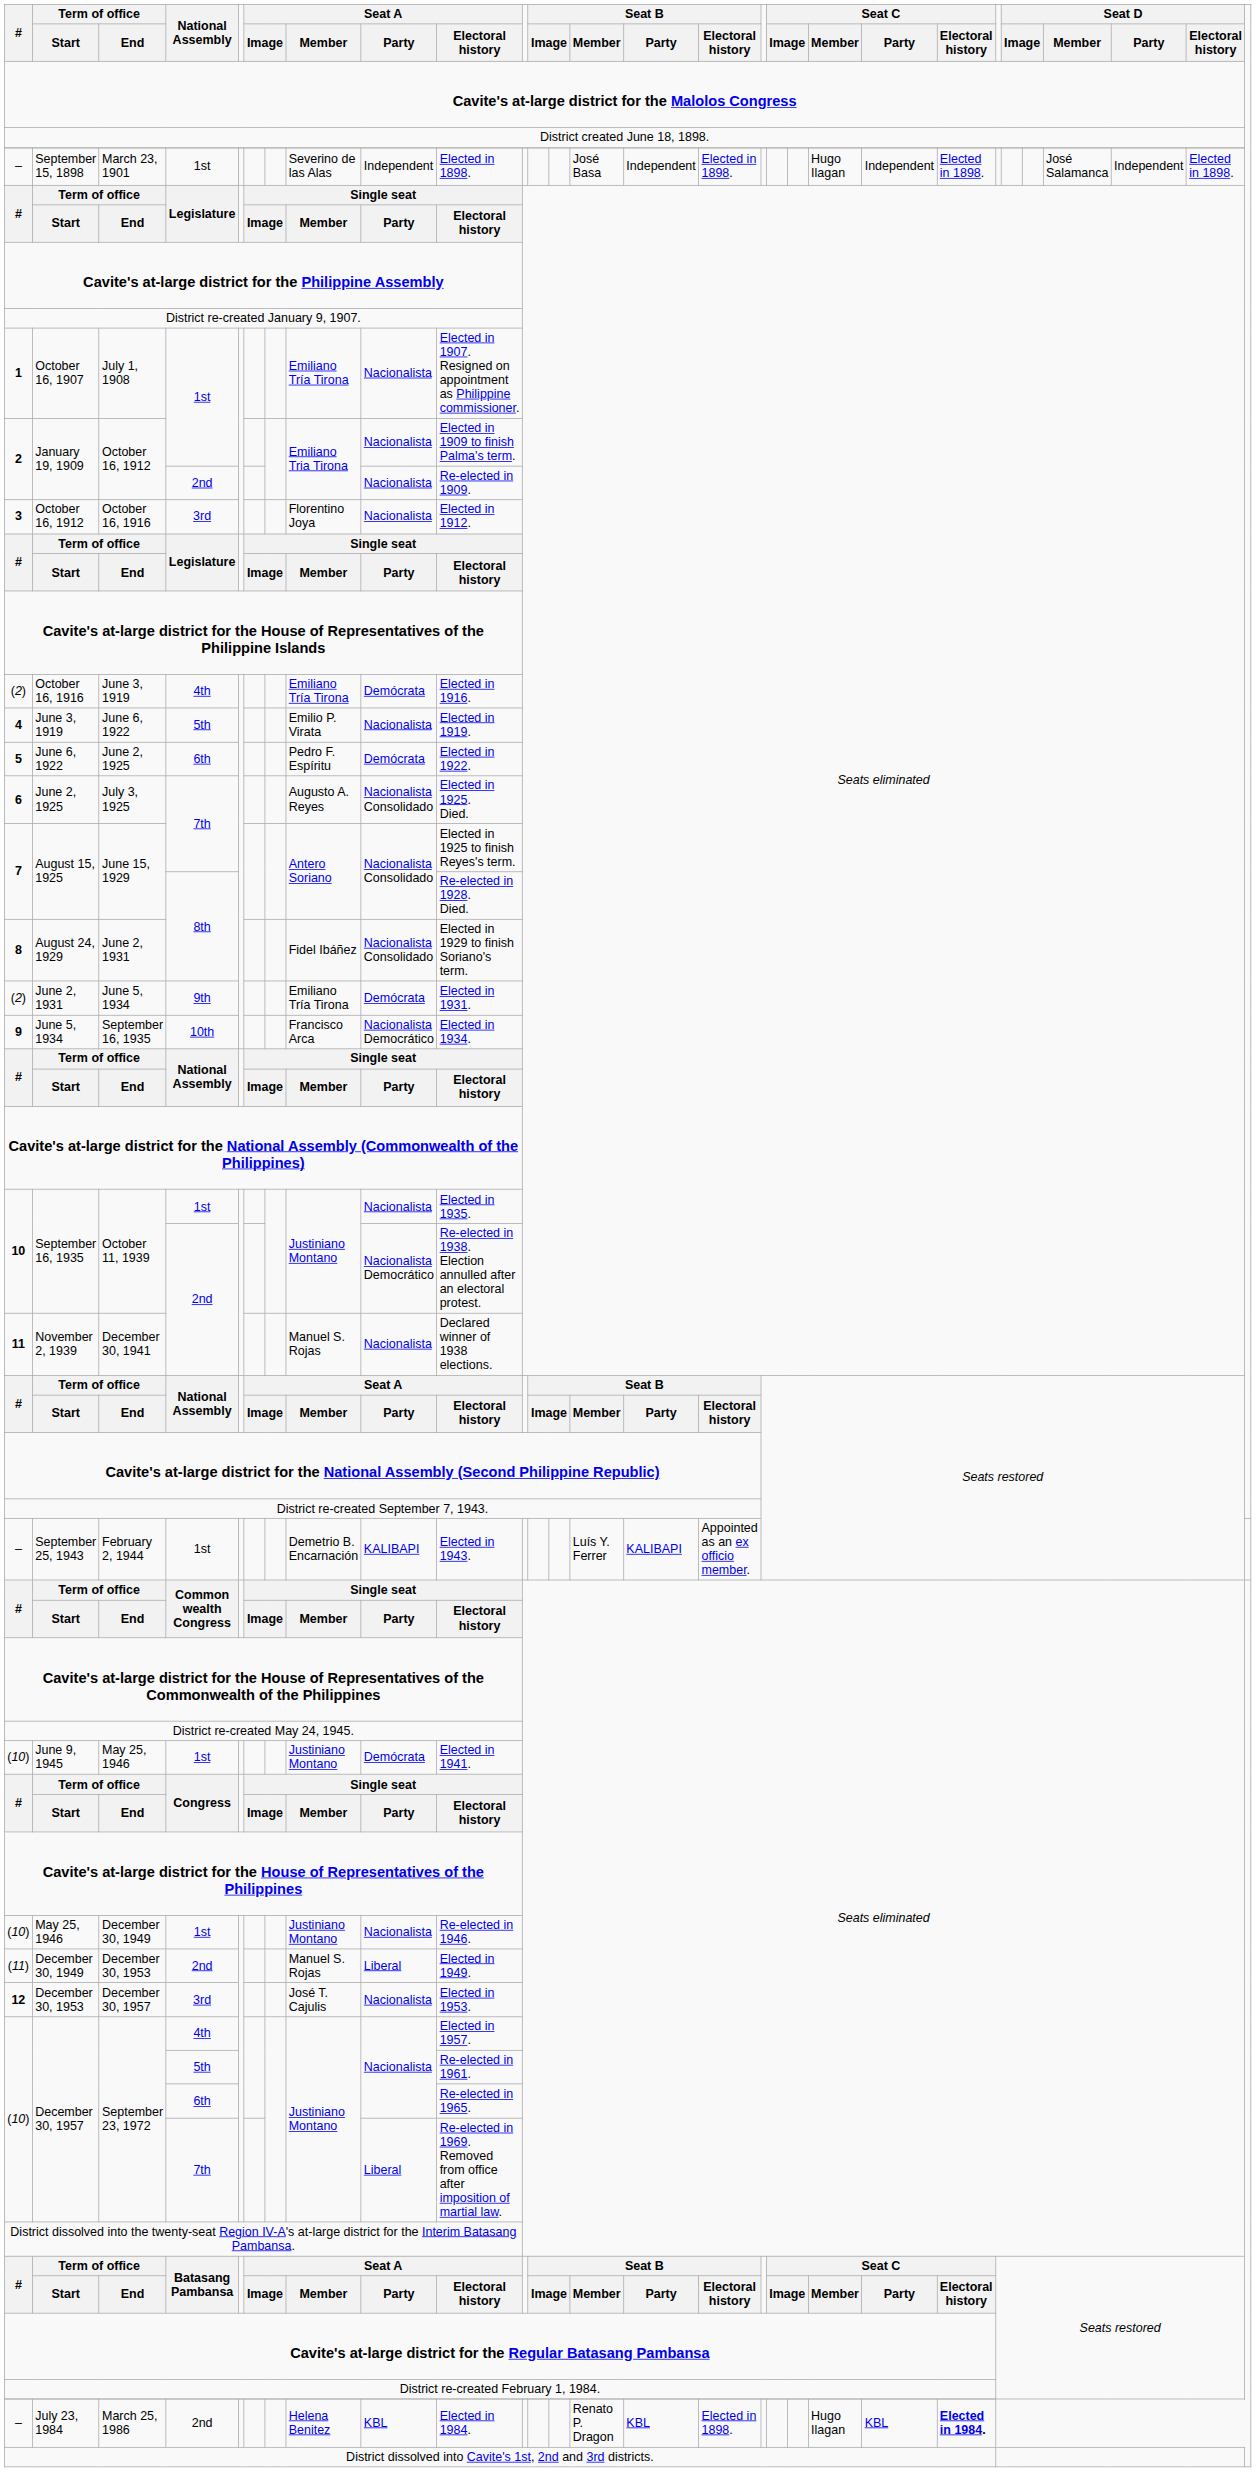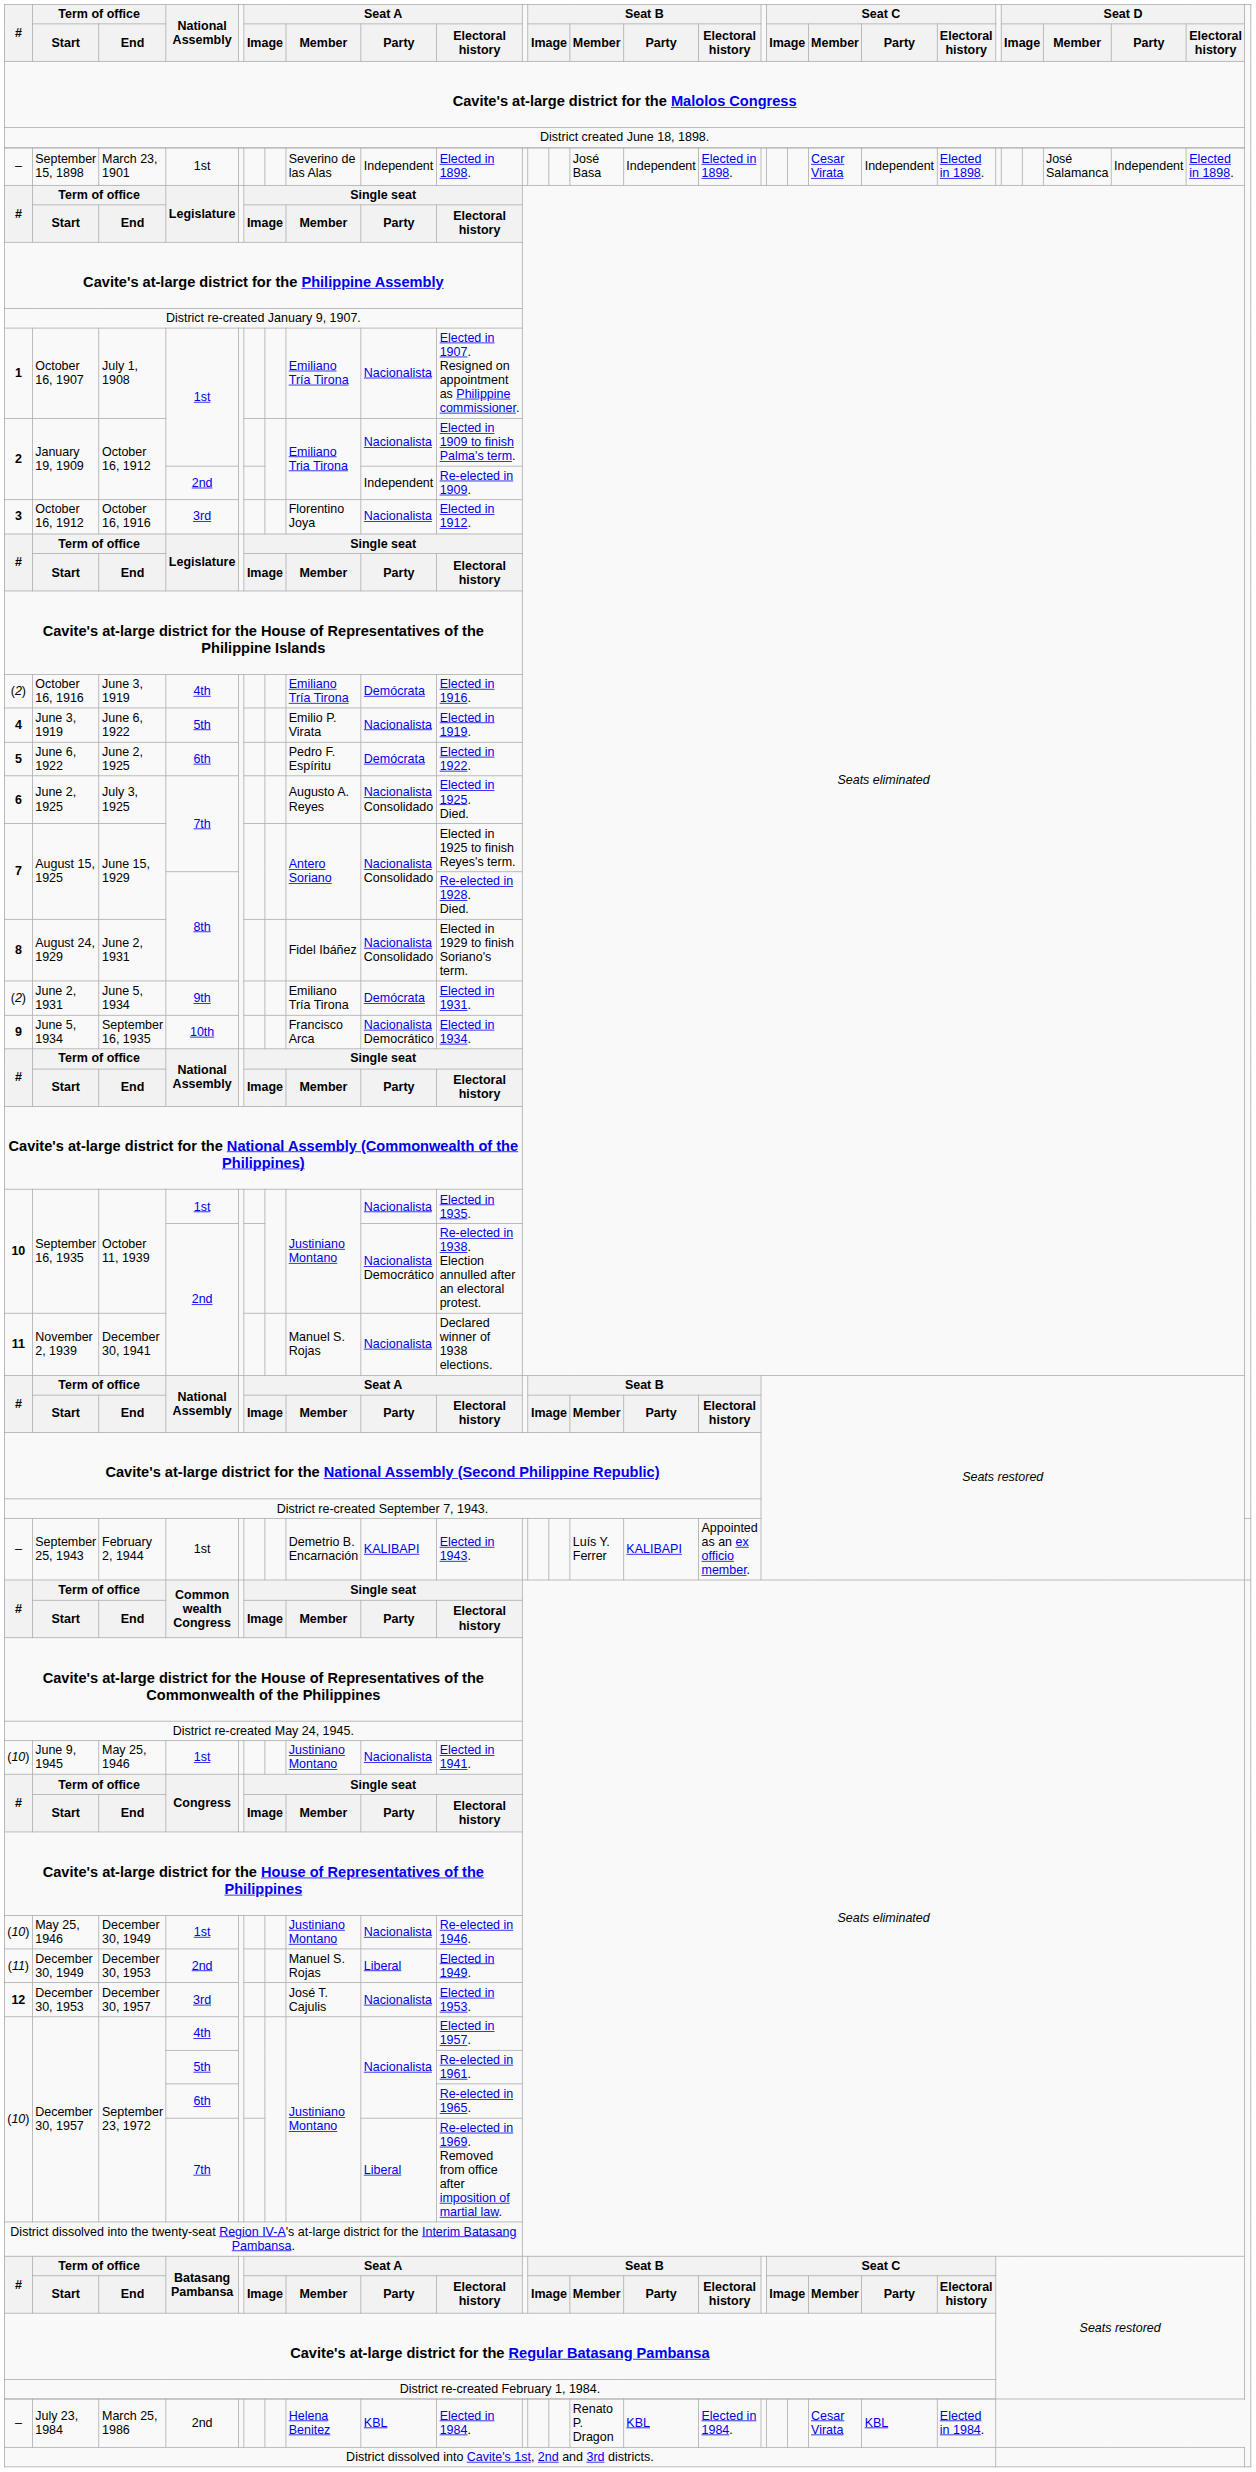September 15, 1898 | Seat C / Member: Hugo Ilagan -> Cesar Virata
January 19, 1909 / 2nd | Seat A / Party: Nacionalista -> Independent
June 9, 1945 | Seat A / Party: Demócrata -> Nacionalista
July 23, 1984 | Seat B / Electoral history: Elected in 1898. -> Elected in 1984.
July 23, 1984 | Seat C / Member: Hugo Ilagan -> Cesar Virata
July 23, 1984 | Seat C / Electoral history: bold -> normal
